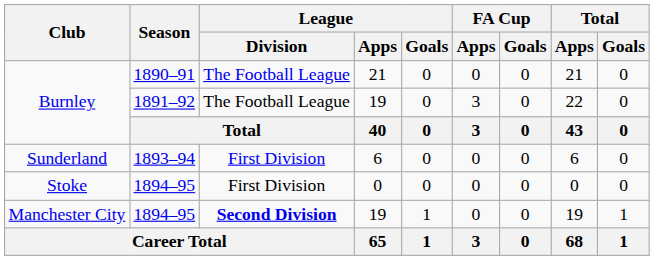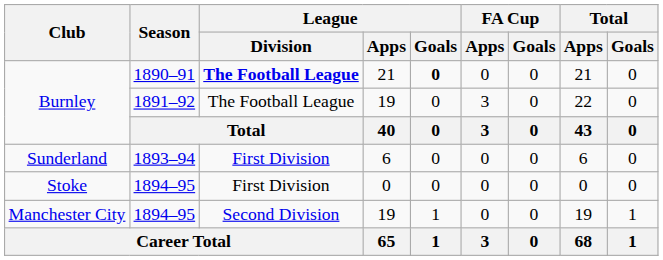Burnley / 1890–91 | League / Division: normal -> bold
Burnley / 1890–91 | League / Goals: normal -> bold
Manchester City | League / Division: bold -> normal
